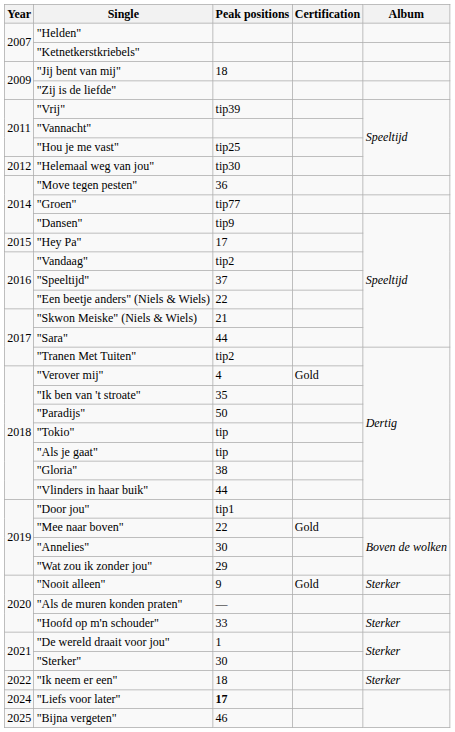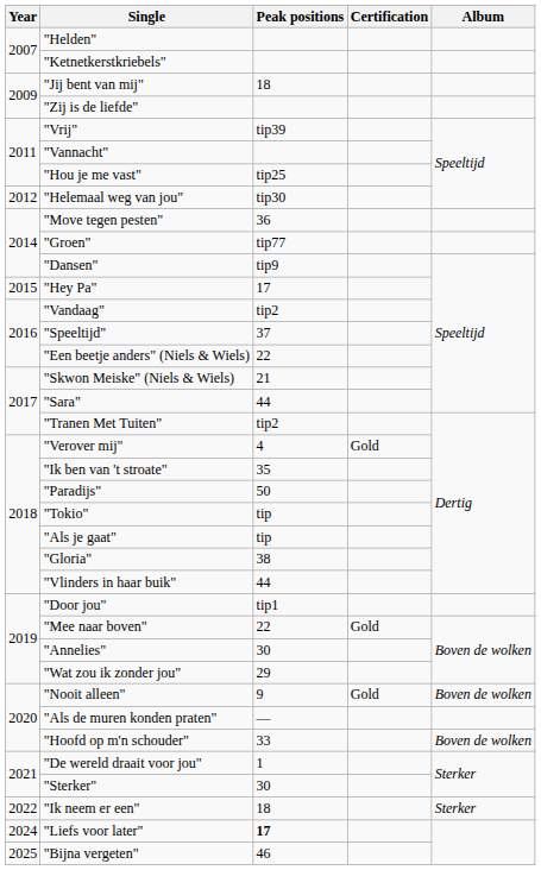"Nooit alleen" | Album: Sterker -> Boven de wolken
"Hoofd op m'n schouder" | Album: Sterker -> Boven de wolken
